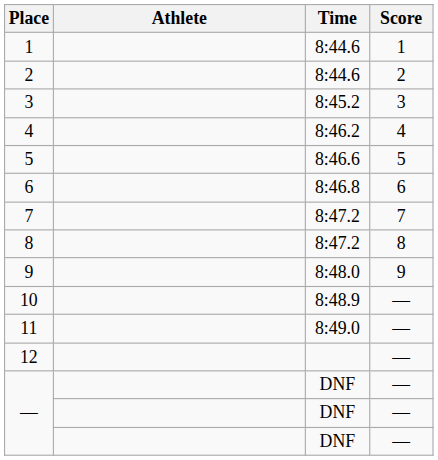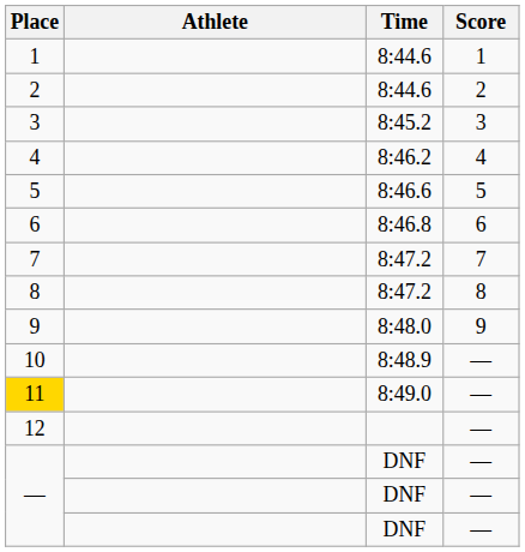11 | Place: no background -> gold background
